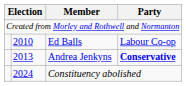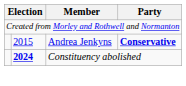- row: 2010 | Ed Balls | Labour Co-op
Andrea Jenkyns | column 2: 2013 -> 2015
Constituency abolished | column 2: normal -> bold
